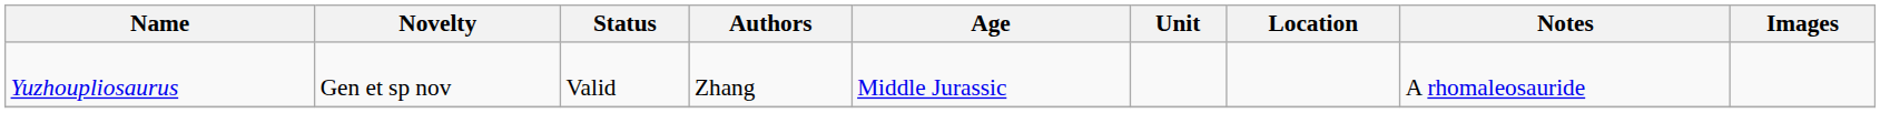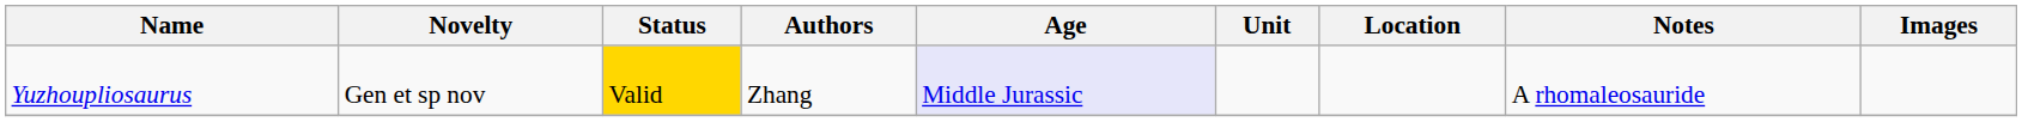Yuzhoupliosaurus | Status: no background -> gold background
Yuzhoupliosaurus | Age: no background -> lavender background
